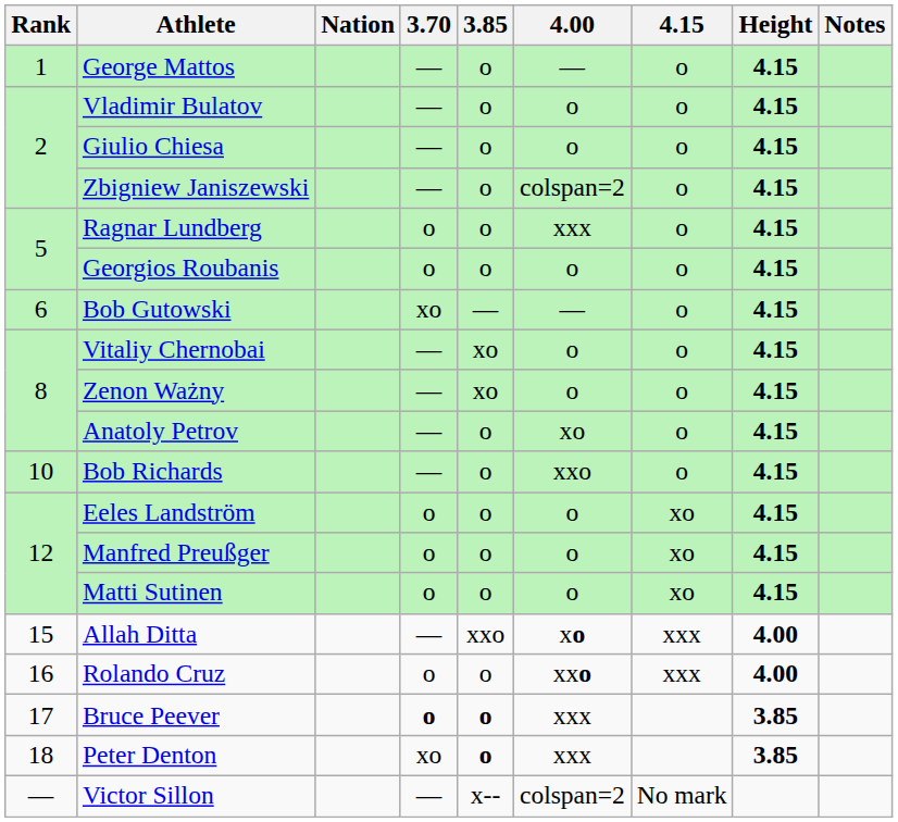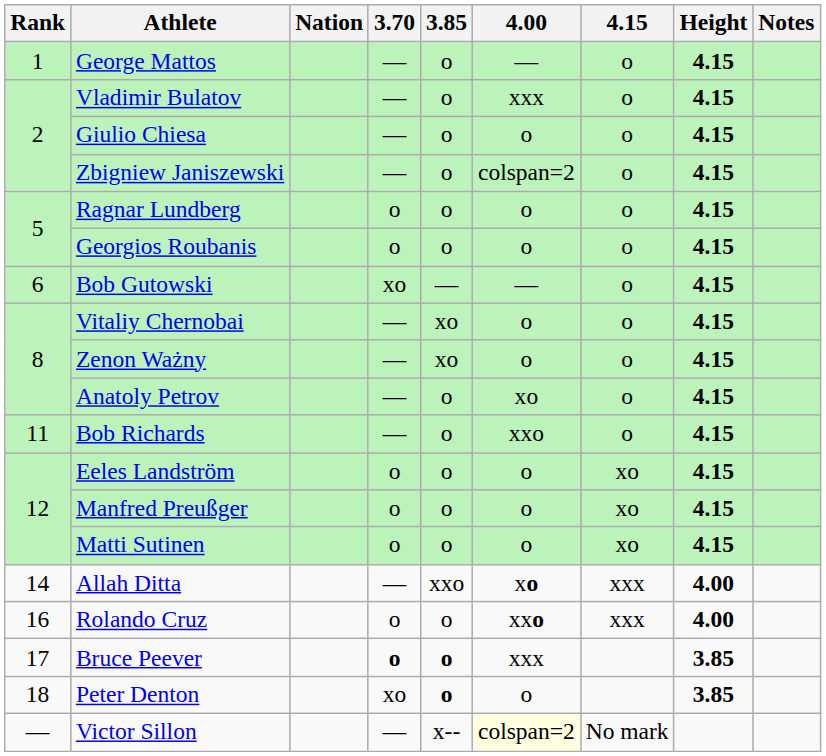Vladimir Bulatov | 4.00: o -> xxx
Ragnar Lundberg | 4.00: xxx -> o
Bob Richards | Rank: 10 -> 11
Allah Ditta | Rank: 15 -> 14
Peter Denton | 4.00: xxx -> o
Victor Sillon | 4.00: no background -> lightyellow background
